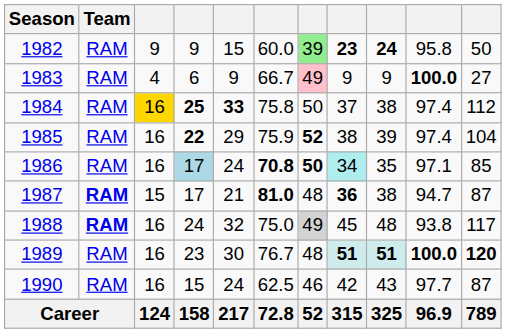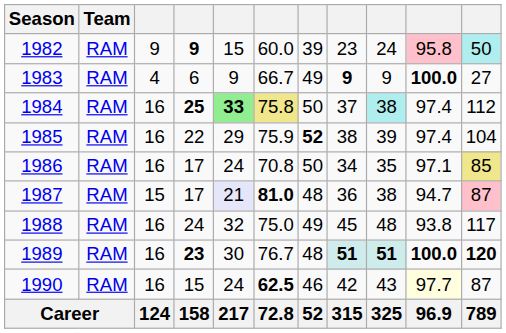1982 | column 4: normal -> bold
1982 | column 7: lightgreen background -> no background
1982 | column 8: bold -> normal
1982 | column 9: bold -> normal
1982 | column 10: no background -> pink background
1982 | column 11: no background -> paleturquoise background
1983 | column 7: pink background -> no background
1983 | column 8: normal -> bold
1984 | column 3: gold background -> no background
1984 | column 5: no background -> lightgreen background
1984 | column 6: no background -> khaki background
1984 | column 9: no background -> paleturquoise background
1985 | column 4: bold -> normal
1986 | column 4: lightblue background -> no background
1986 | column 6: bold -> normal
1986 | column 7: bold -> normal
1986 | column 8: paleturquoise background -> no background
1986 | column 11: no background -> khaki background
1987 | Team: bold -> normal
1987 | column 5: no background -> lavender background
1987 | column 8: bold -> normal
1987 | column 11: no background -> pink background
1988 | Team: bold -> normal
1988 | column 7: lightgrey background -> no background
1989 | column 4: normal -> bold
1990 | column 6: normal -> bold
1990 | column 10: no background -> lightyellow background
